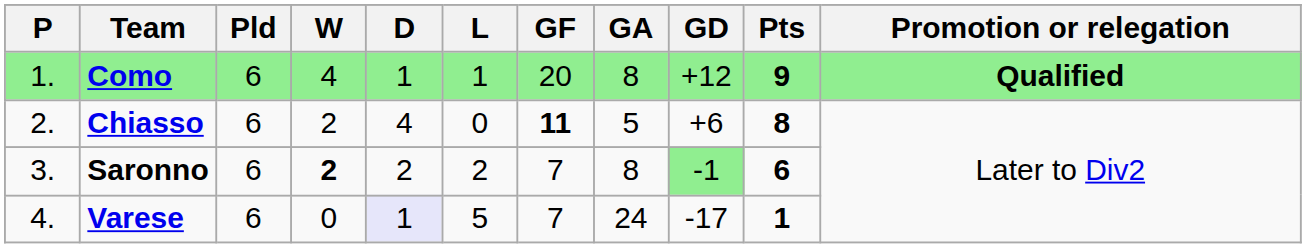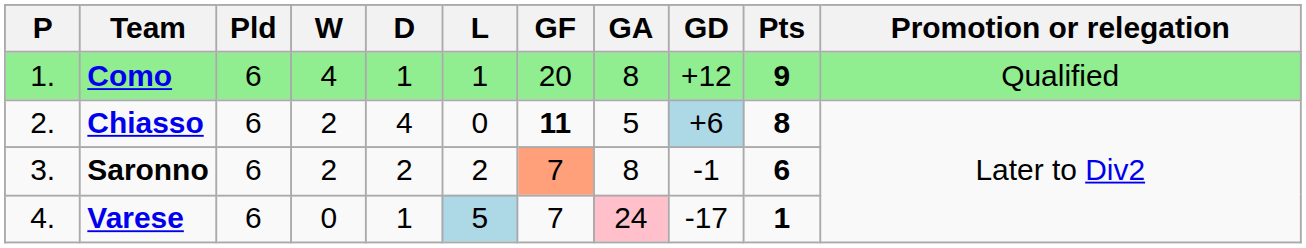Como | Promotion or relegation: bold -> normal
Chiasso | GD: no background -> lightblue background
Saronno | W: bold -> normal
Saronno | GF: no background -> lightsalmon background
Saronno | GD: lightgreen background -> no background
Varese | D: lavender background -> no background
Varese | L: no background -> lightblue background
Varese | GA: no background -> pink background
